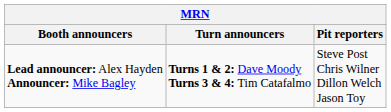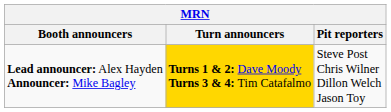Lead announcer: Alex Hayden Announcer: Mike Bagley | Turn announcers: no background -> gold background
